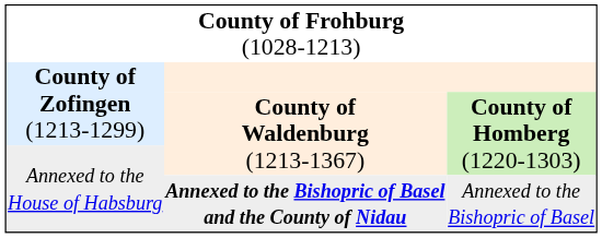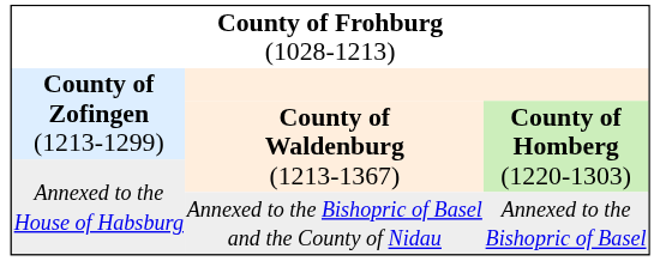Annexed to the Bishopric of Basel and the County of Nidau | column 2: bold -> normal
